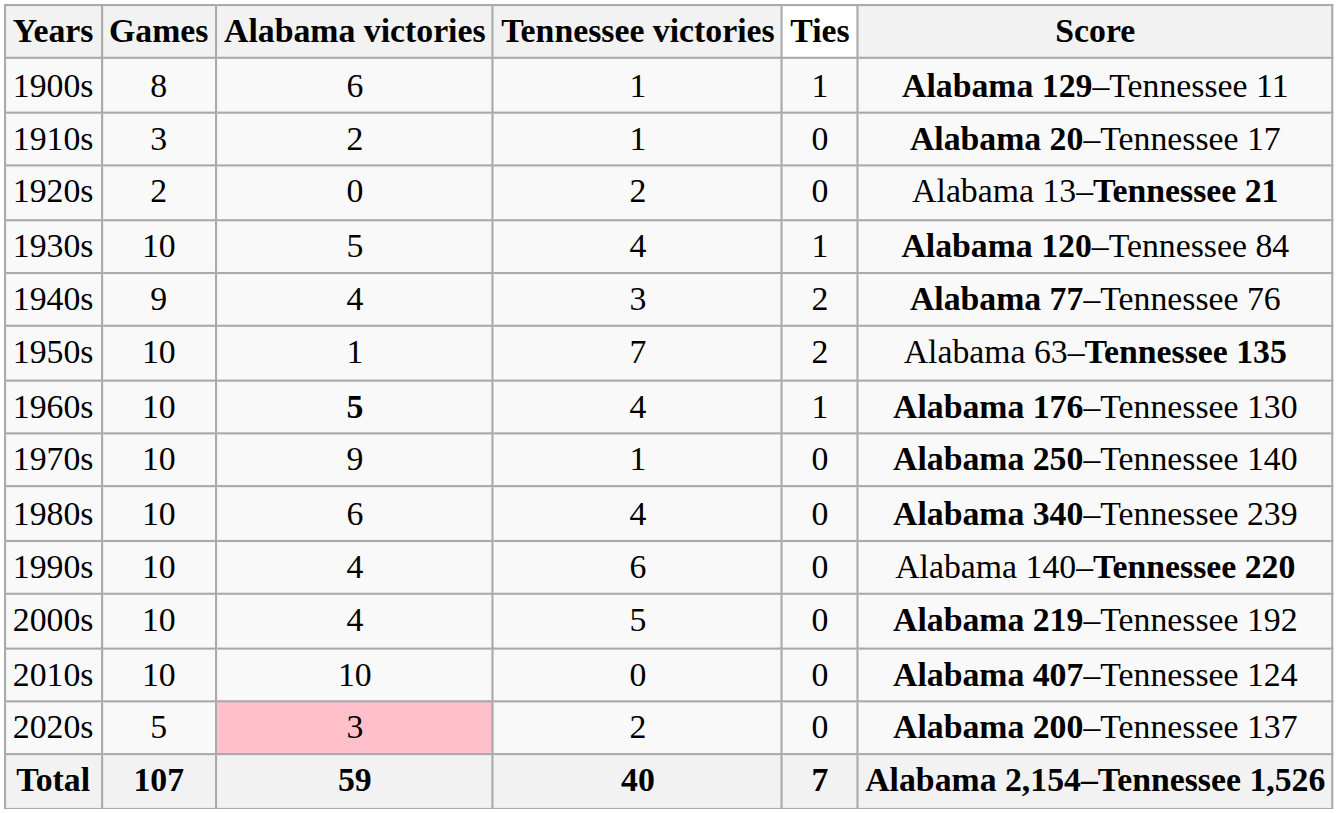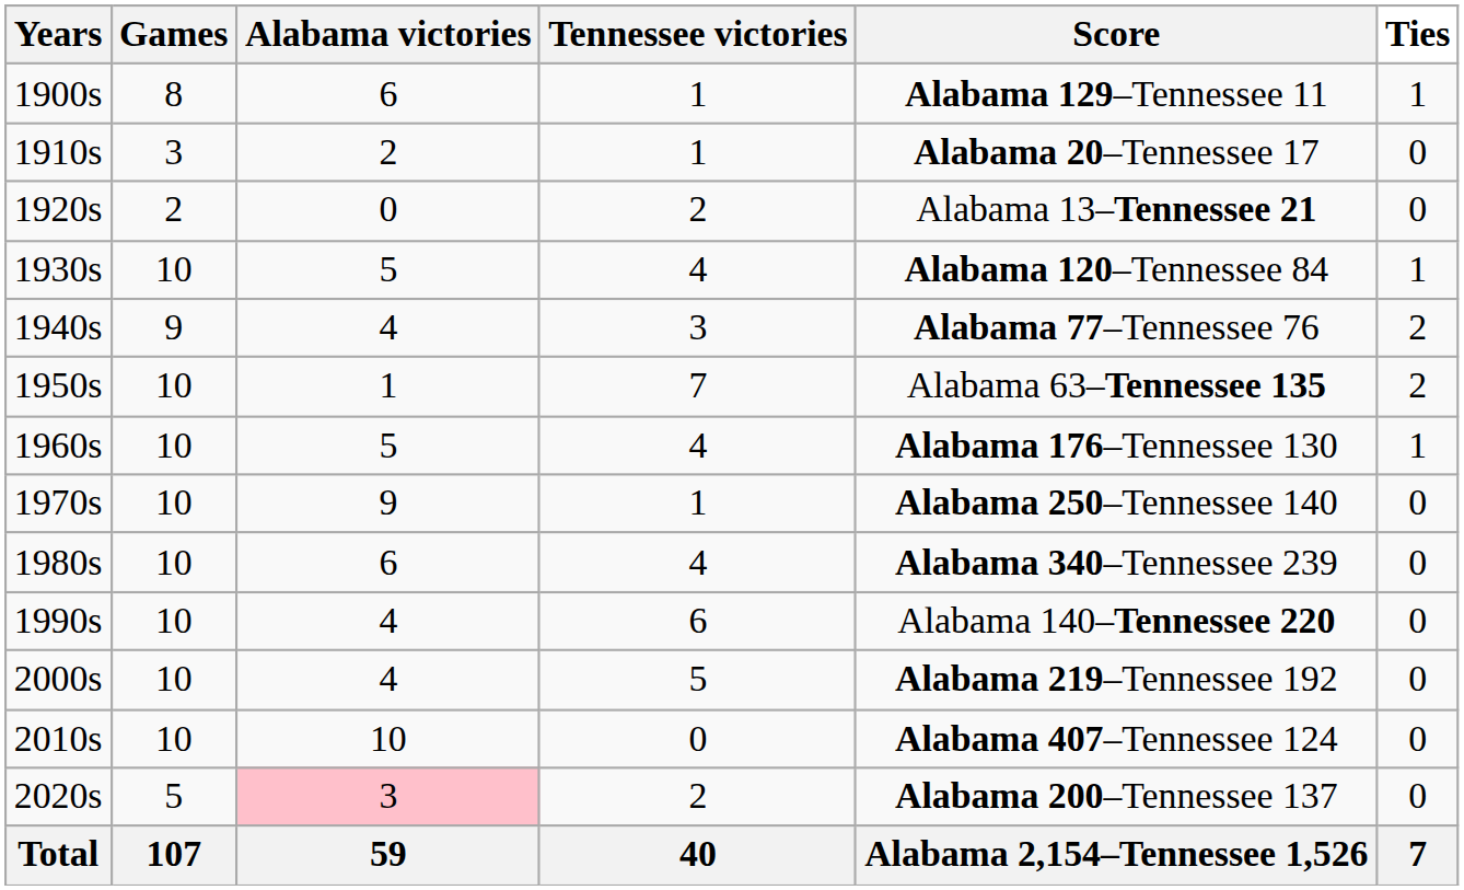columns swapped: Ties <-> Score
1960s | Alabama victories: bold -> normal
